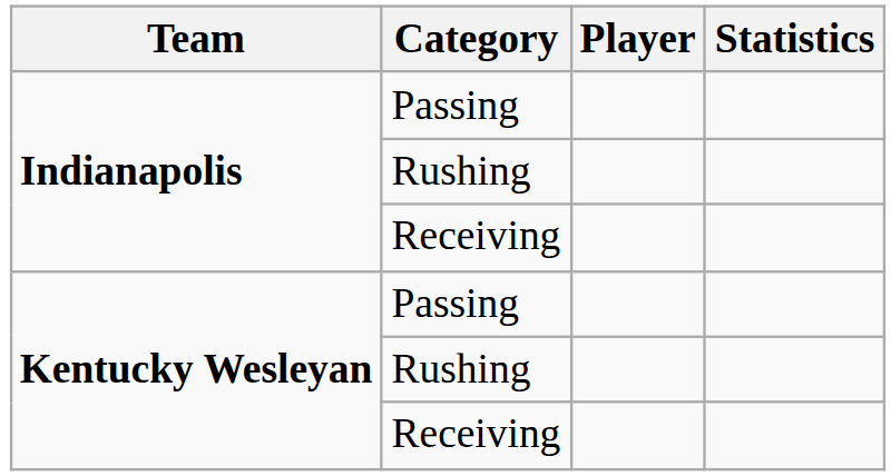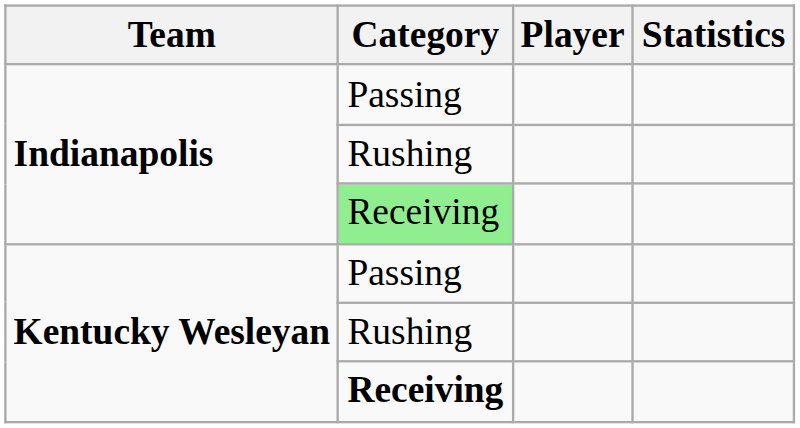Indianapolis / Receiving | Category: no background -> lightgreen background
Kentucky Wesleyan / Receiving | Category: normal -> bold
